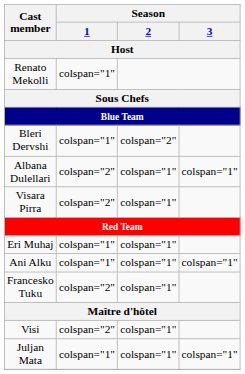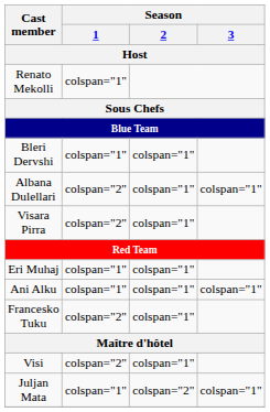Bleri Dervshi | Season / 2: colspan="2" -> colspan="1"
Juljan Mata | Season / 2: colspan="1" -> colspan="2"
